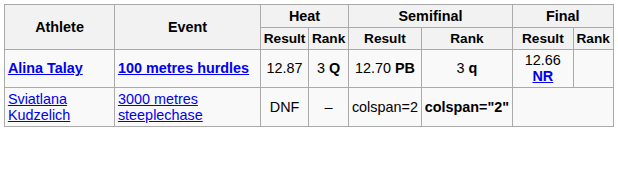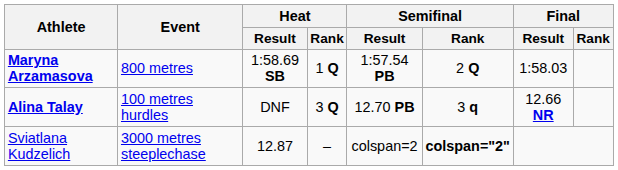+ row: Maryna Arzamasova | 800 metres | 1:58.69 SB | 1 Q | 1:57.54 PB | 2 Q | 1:58.03
Alina Talay | Event: bold -> normal
Alina Talay | Heat / Result: 12.87 -> DNF
Sviatlana Kudzelich | Heat / Result: DNF -> 12.87
